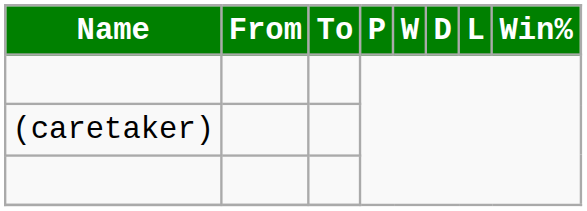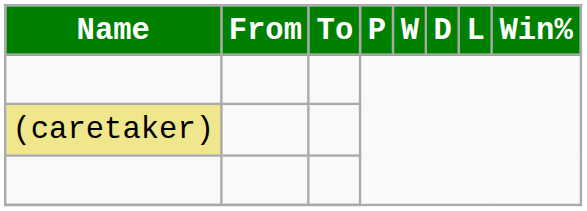(caretaker) | Name: no background -> khaki background
